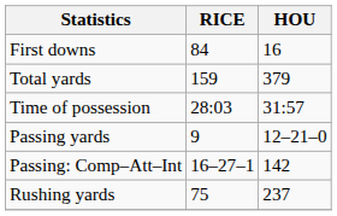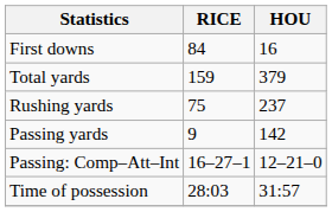rows swapped: Rushing yards <-> Time of possession
Passing yards | HOU: 12–21–0 -> 142
Passing: Comp–Att–Int | HOU: 142 -> 12–21–0
